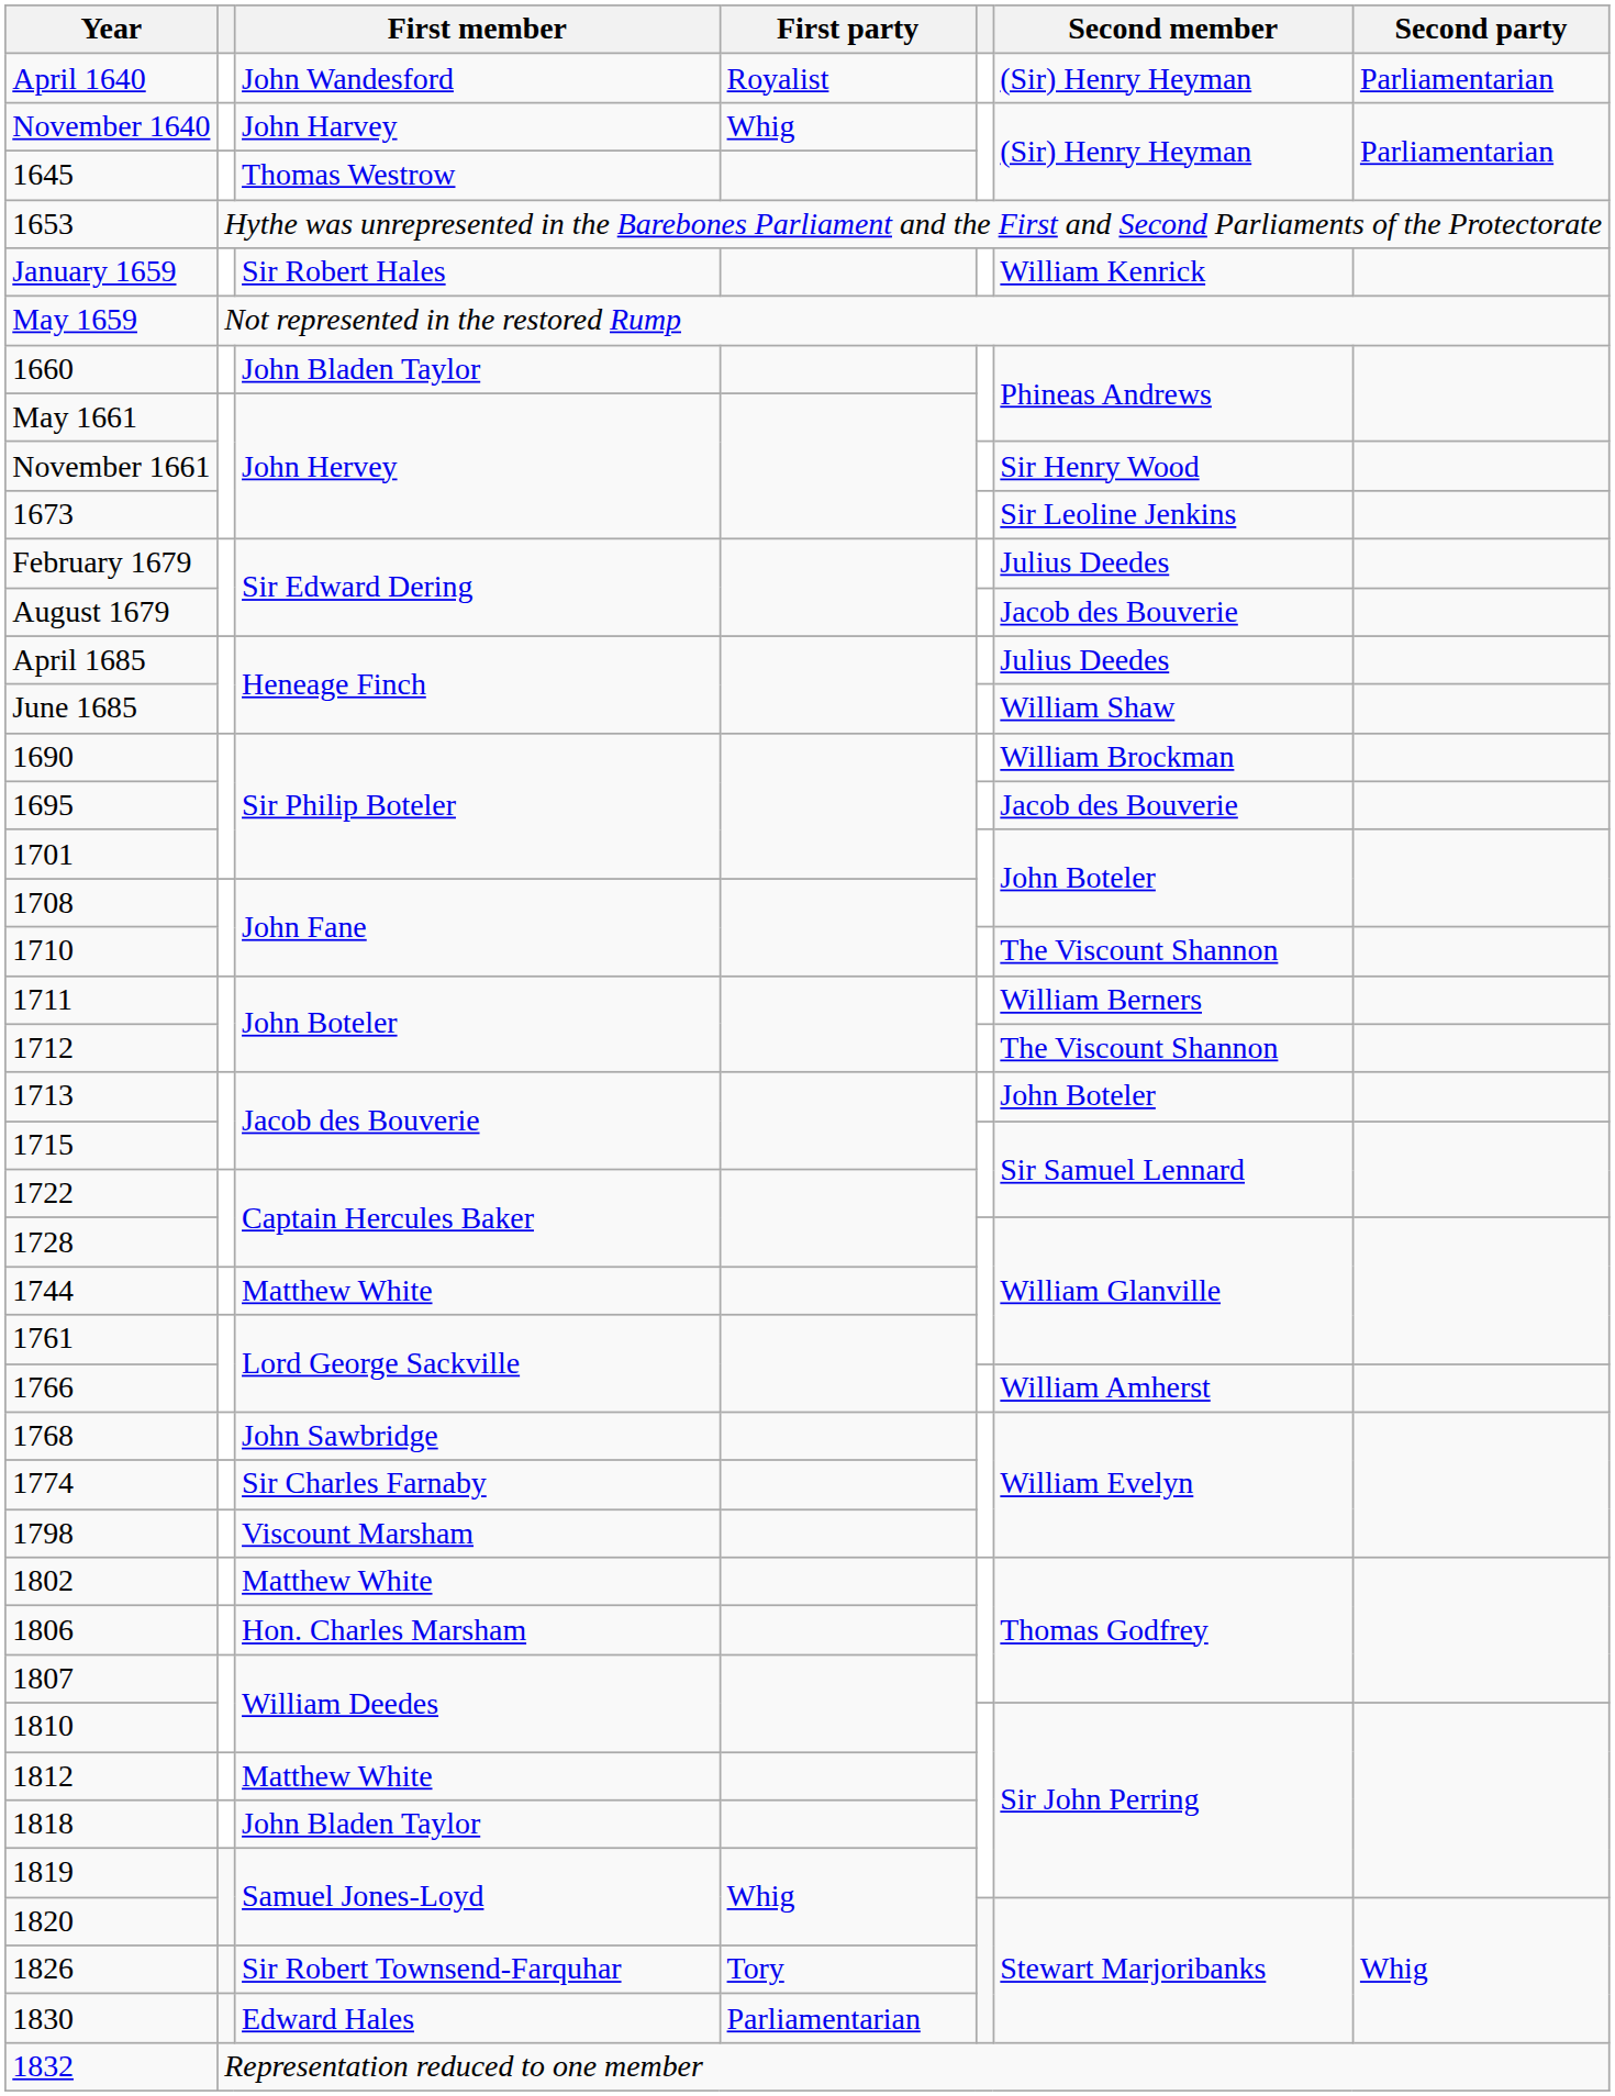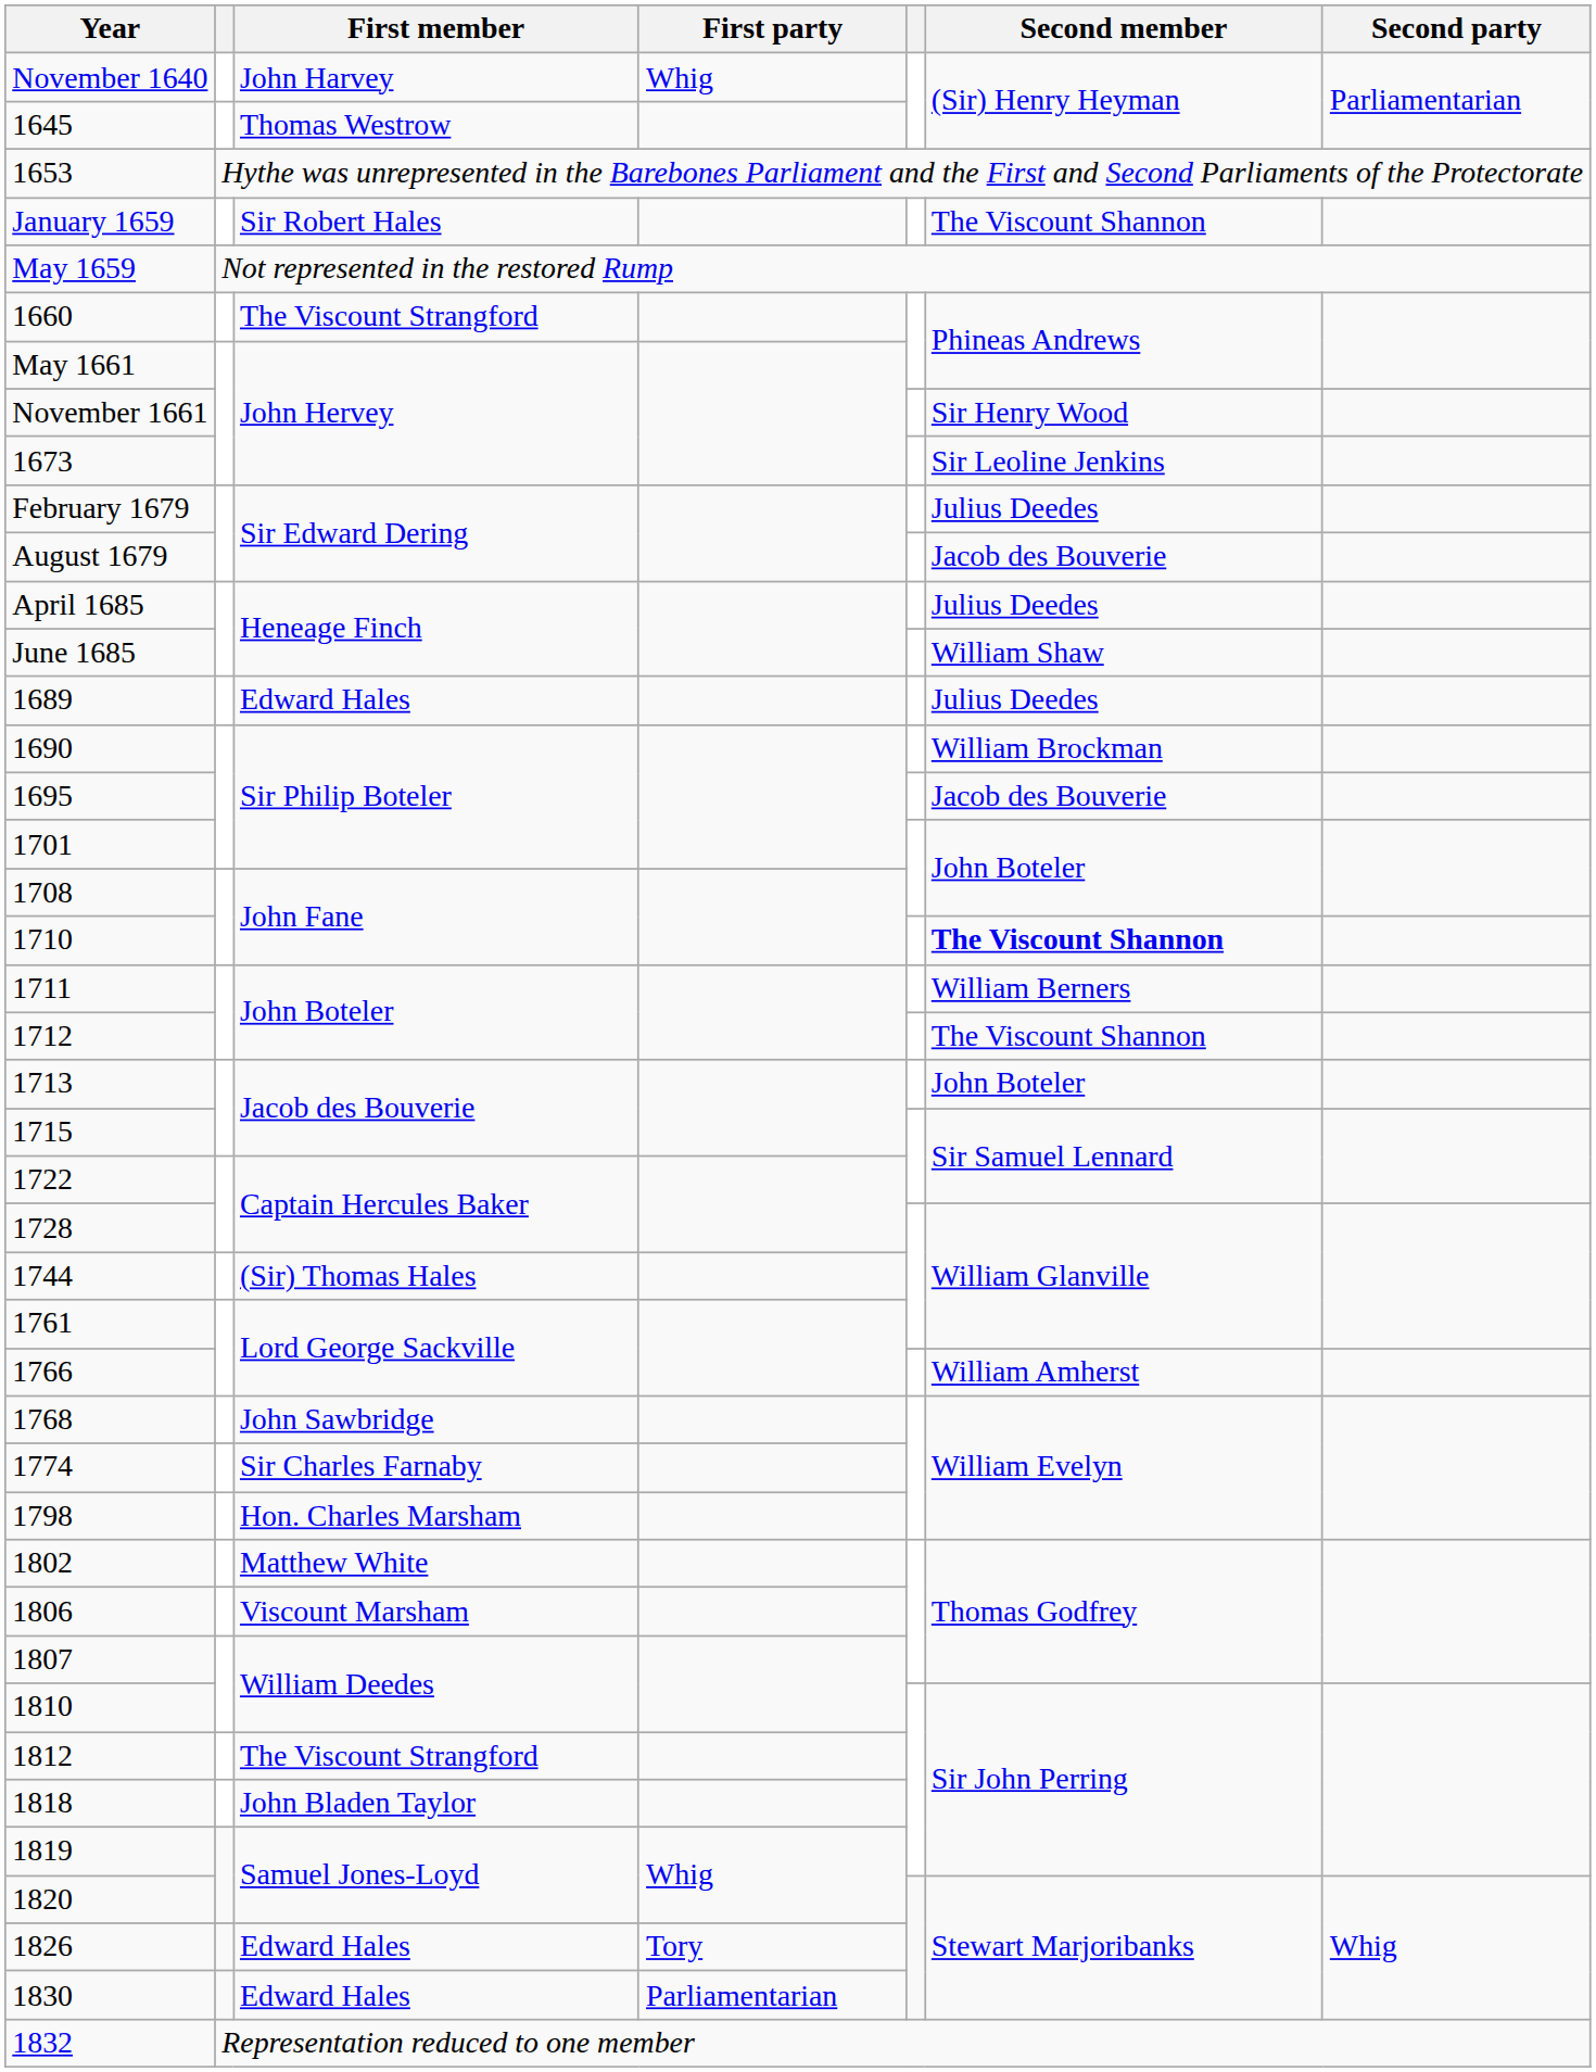- row: April 1640 | John Wandesford | Royalist | (Sir) Henry Heyman | Parliamentarian
January 1659 | Second member: William Kenrick -> The Viscount Shannon
1660 | First member: John Bladen Taylor -> The Viscount Strangford
+ row: 1689 | Edward Hales | Julius Deedes
1710 | Second member: normal -> bold
1744 | First member: Matthew White -> (Sir) Thomas Hales
1798 | First member: Viscount Marsham -> Hon. Charles Marsham
1806 | First member: Hon. Charles Marsham -> Viscount Marsham
1812 | First member: Matthew White -> The Viscount Strangford
1826 | First member: Sir Robert Townsend-Farquhar -> Edward Hales
